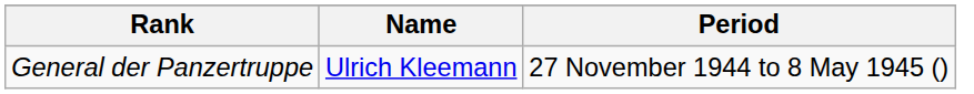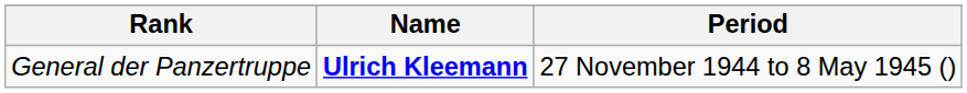General der Panzertruppe | Name: normal -> bold
